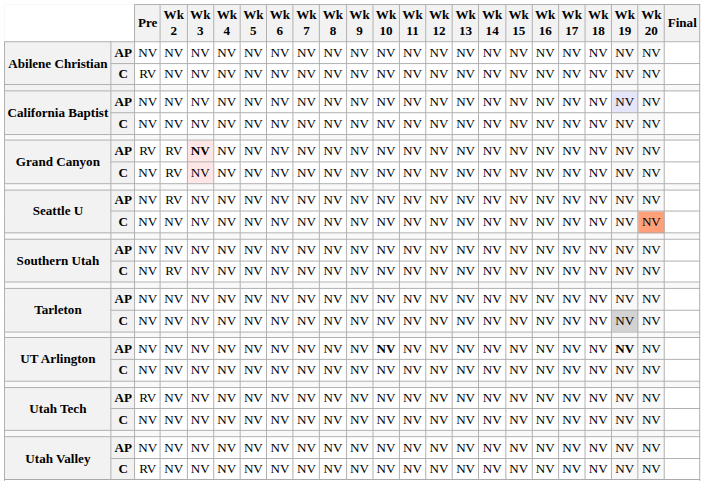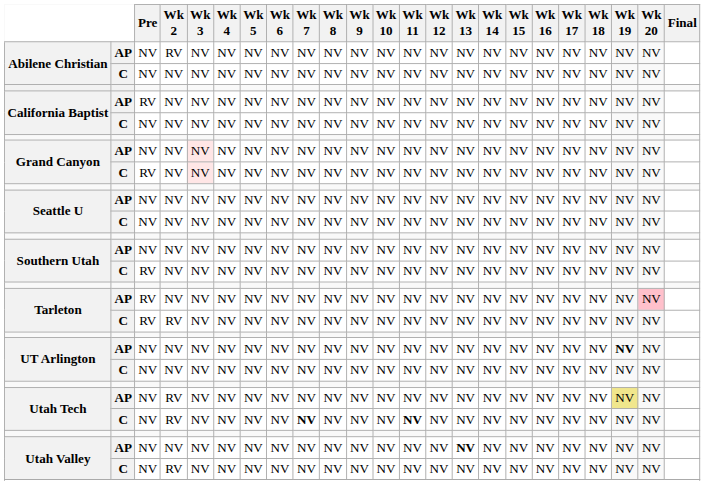Abilene Christian / AP | Wk 2: NV -> RV
Abilene Christian / C | Pre: RV -> NV
California Baptist / AP | Pre: NV -> RV
California Baptist / AP | Wk 19: lavender background -> no background
Grand Canyon / AP | Pre: RV -> NV
Grand Canyon / AP | Wk 2: RV -> NV
Grand Canyon / AP | Wk 3: bold -> normal
Grand Canyon / C | Pre: NV -> RV
Grand Canyon / C | Wk 2: RV -> NV
Seattle U / AP | Wk 2: RV -> NV
Seattle U / C | Wk 20: lightsalmon background -> no background
Southern Utah / C | Pre: NV -> RV
Southern Utah / C | Wk 2: RV -> NV
Tarleton / AP | Pre: NV -> RV
Tarleton / AP | Wk 20: no background -> pink background
Tarleton / C | Pre: NV -> RV
Tarleton / C | Wk 2: NV -> RV
Tarleton / C | Wk 19: lightgrey background -> no background
UT Arlington / AP | Wk 10: bold -> normal
Utah Tech / AP | Pre: RV -> NV
Utah Tech / AP | Wk 2: NV -> RV
Utah Tech / AP | Wk 19: no background -> khaki background
Utah Tech / C | Wk 2: NV -> RV
Utah Tech / C | Wk 7: normal -> bold
Utah Tech / C | Wk 11: normal -> bold
Utah Valley / AP | Wk 13: normal -> bold
Utah Valley / C | Pre: RV -> NV
Utah Valley / C | Wk 2: NV -> RV
